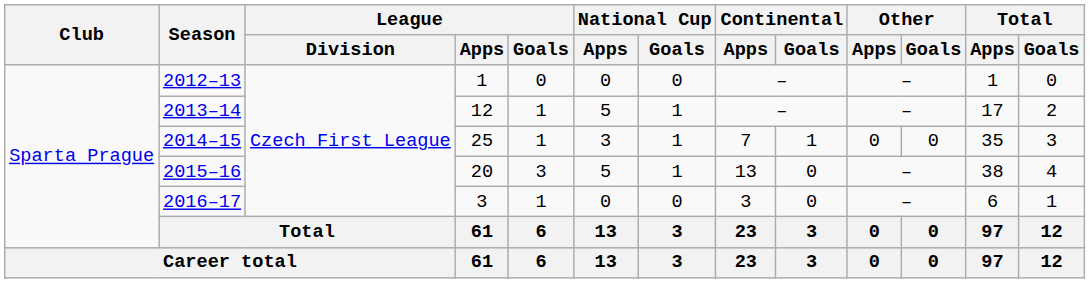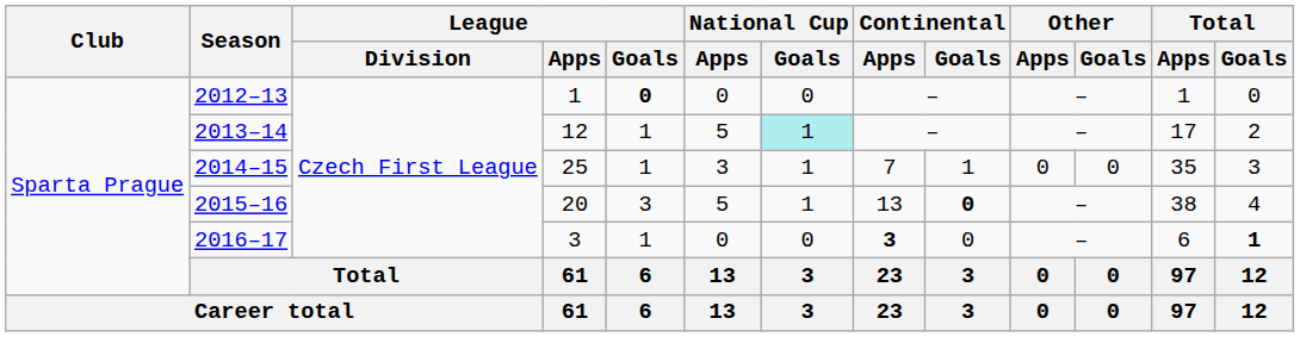2012–13 | League / Goals: normal -> bold
2013–14 | National Cup / Goals: no background -> paleturquoise background
2015–16 | Continental / Goals: normal -> bold
2016–17 | Continental / Apps: normal -> bold
2016–17 | Total / Goals: normal -> bold
